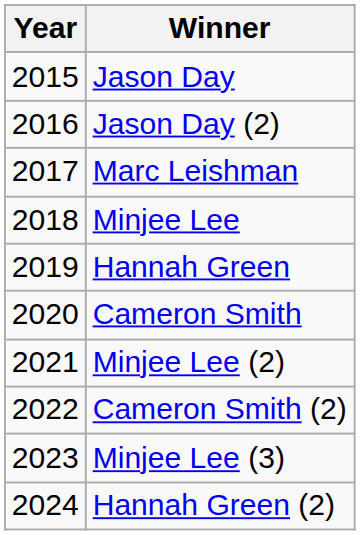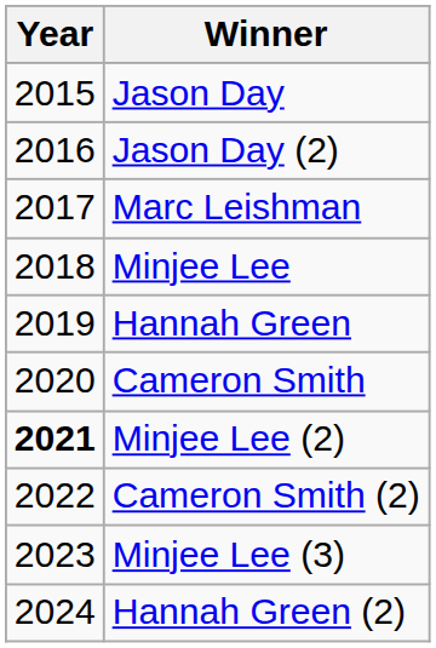Minjee Lee (2) | Year: normal -> bold
